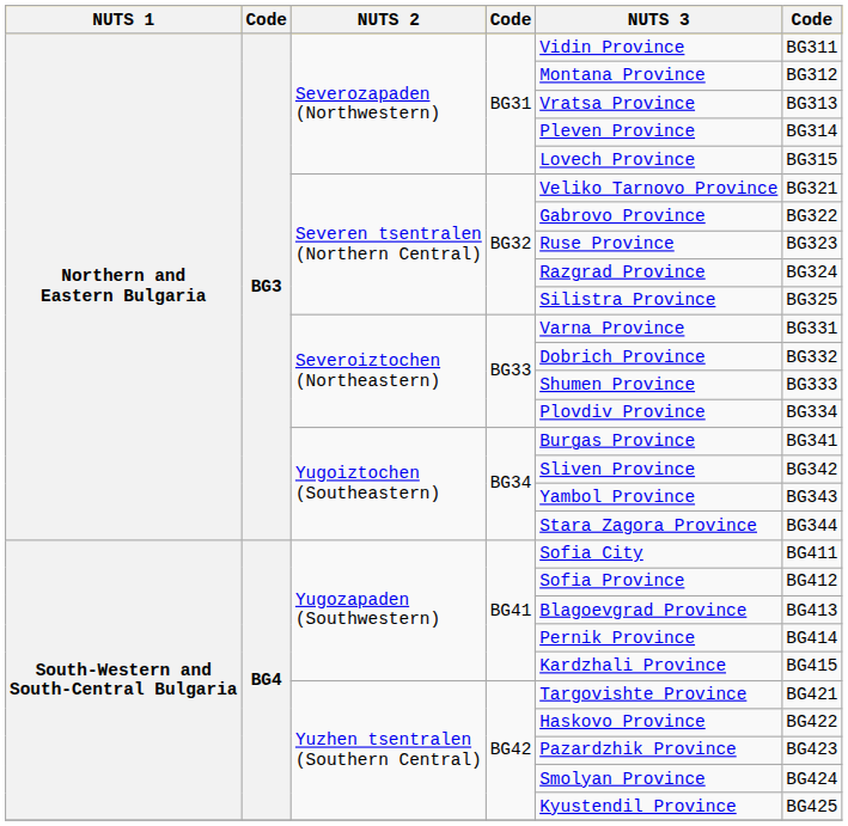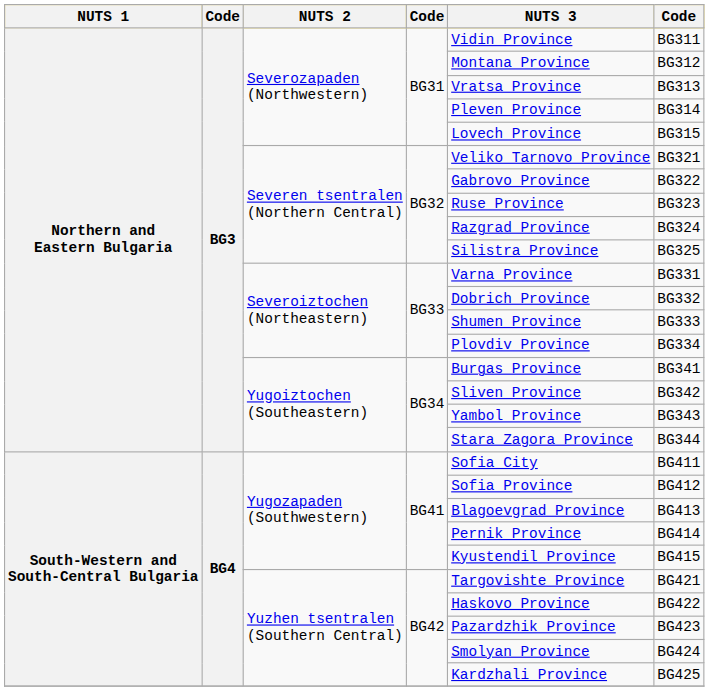row 24 | NUTS 3: Kardzhali Province -> Kyustendil Province
row 29 | NUTS 3: Kyustendil Province -> Kardzhali Province
